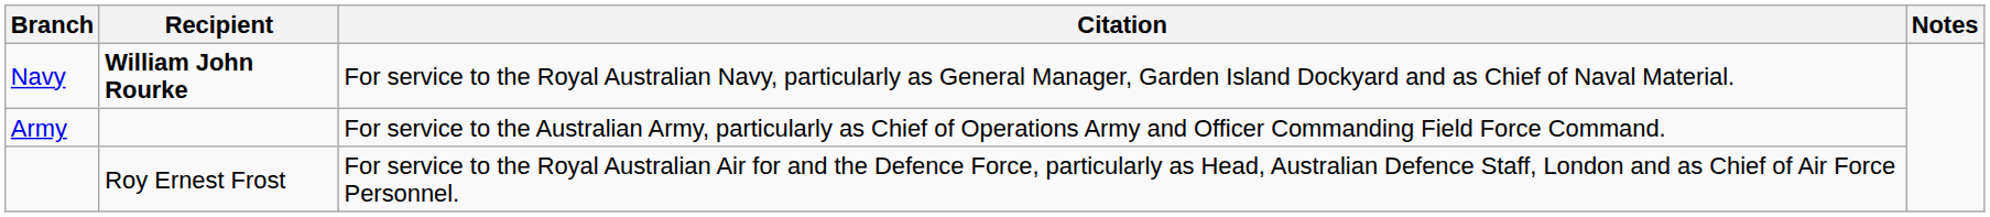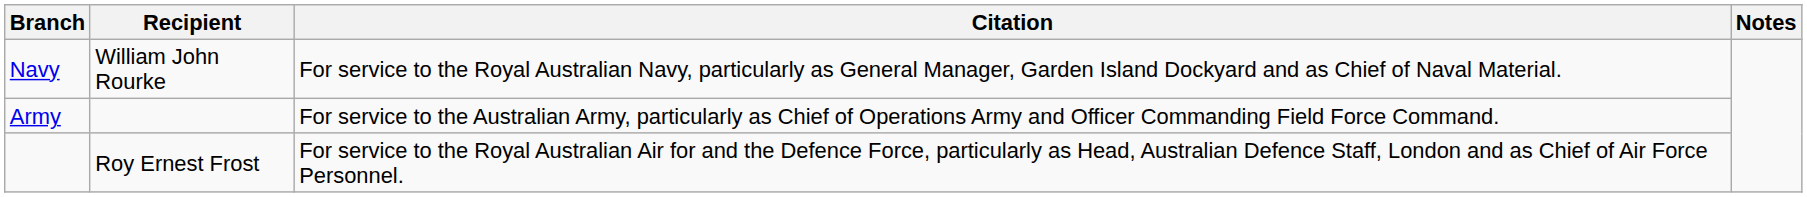Navy | Recipient: bold -> normal
